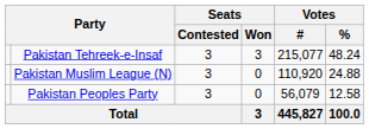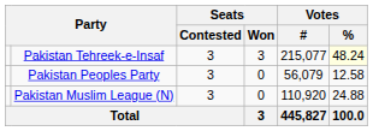Pakistan Tehreek-e-Insaf | Votes / %: no background -> lightyellow background
rows swapped: Pakistan Muslim League (N) <-> Pakistan Peoples Party
